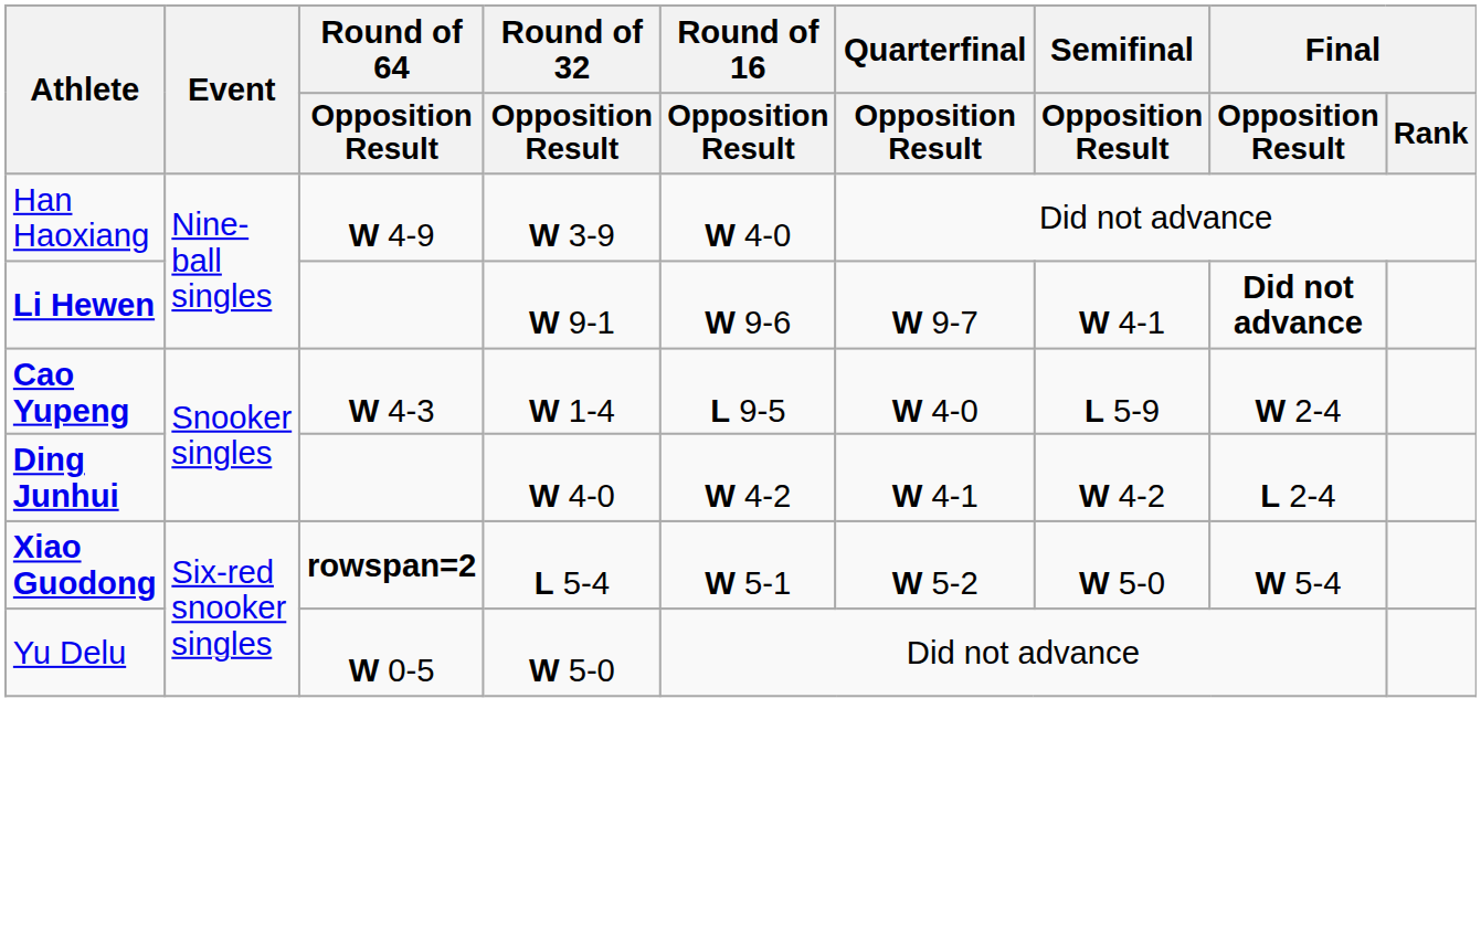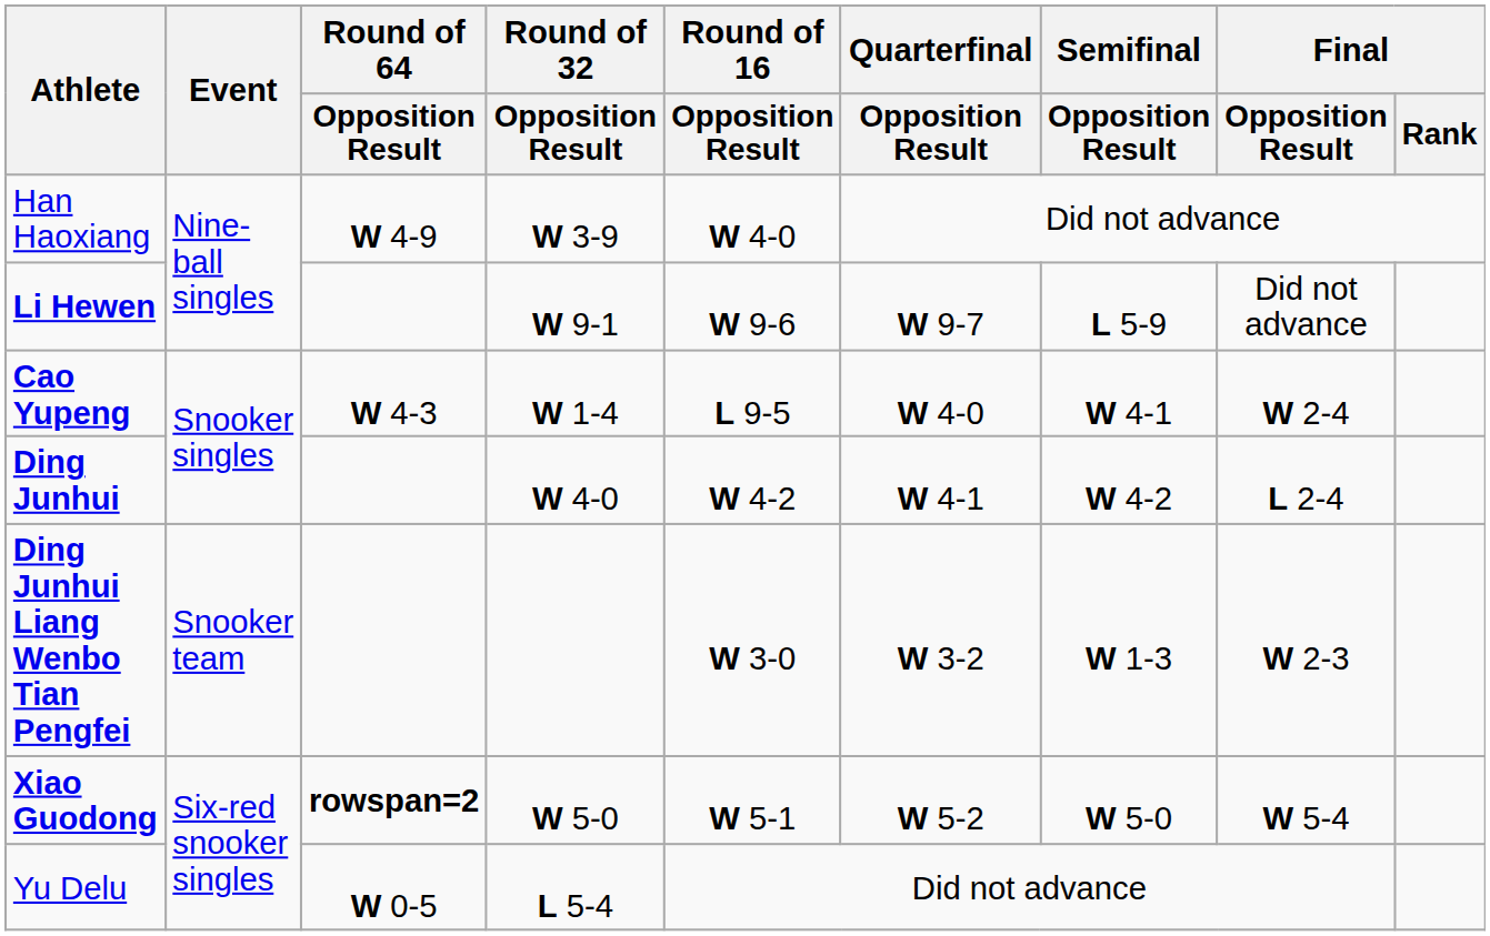Li Hewen | Semifinal / Opposition Result: W 4-1 -> L 5-9
Li Hewen | Final / Opposition Result: bold -> normal
Cao Yupeng | Semifinal / Opposition Result: L 5-9 -> W 4-1
+ row: Ding Junhui Liang Wenbo Tian Pengfei | Snooker team | W 3-0 | W 3-2 | W 1-3 | W 2-3
Xiao Guodong | Round of 32 / Opposition Result: L 5-4 -> W 5-0
Yu Delu | Round of 32 / Opposition Result: W 5-0 -> L 5-4
